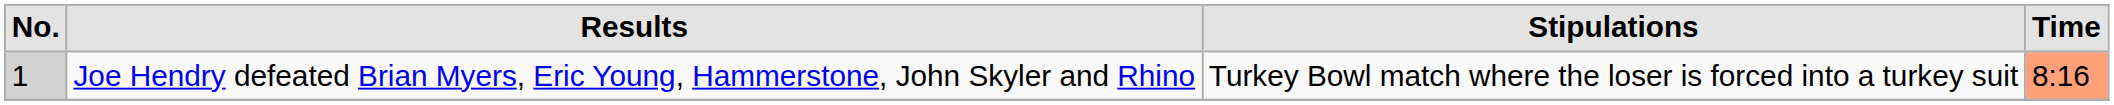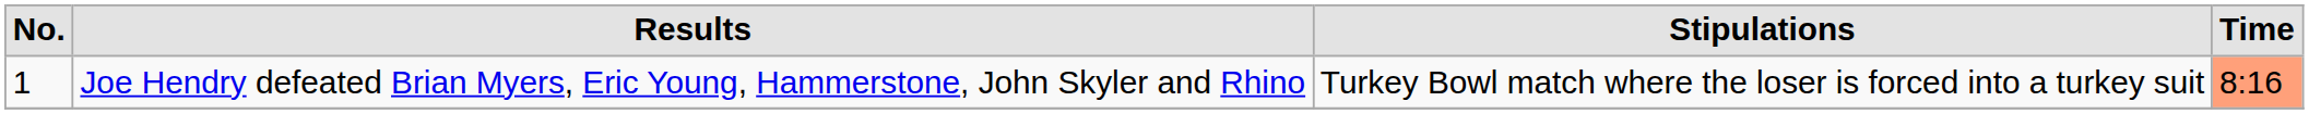row 2 | No.: lightgrey background -> no background
